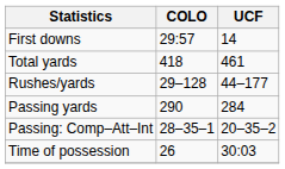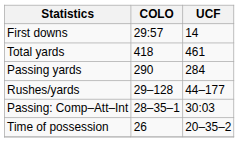rows swapped: Rushes/yards <-> Passing yards
Passing: Comp–Att–Int | UCF: 20–35–2 -> 30:03
Time of possession | UCF: 30:03 -> 20–35–2
